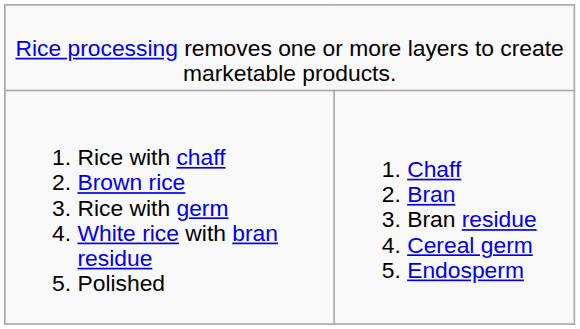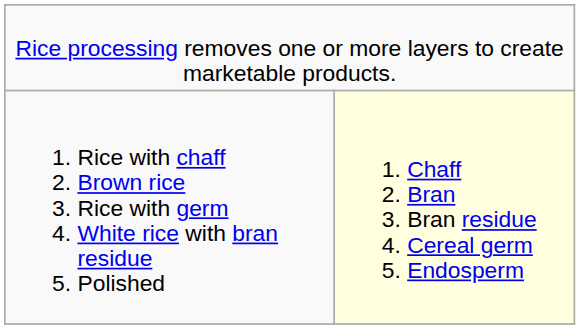row 2 | column 2: no background -> lightyellow background
